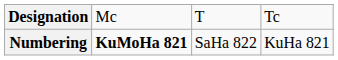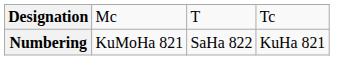Numbering | column 2: bold -> normal
